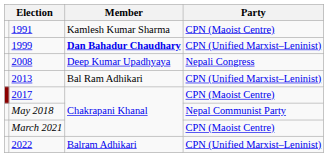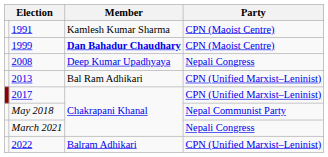1999 | Party: CPN (Unified Marxist–Leninist) -> CPN (Maoist Centre)
2017 | Party: CPN (Maoist Centre) -> CPN (Unified Marxist–Leninist)
March 2021 | Party: CPN (Maoist Centre) -> Nepali Congress
